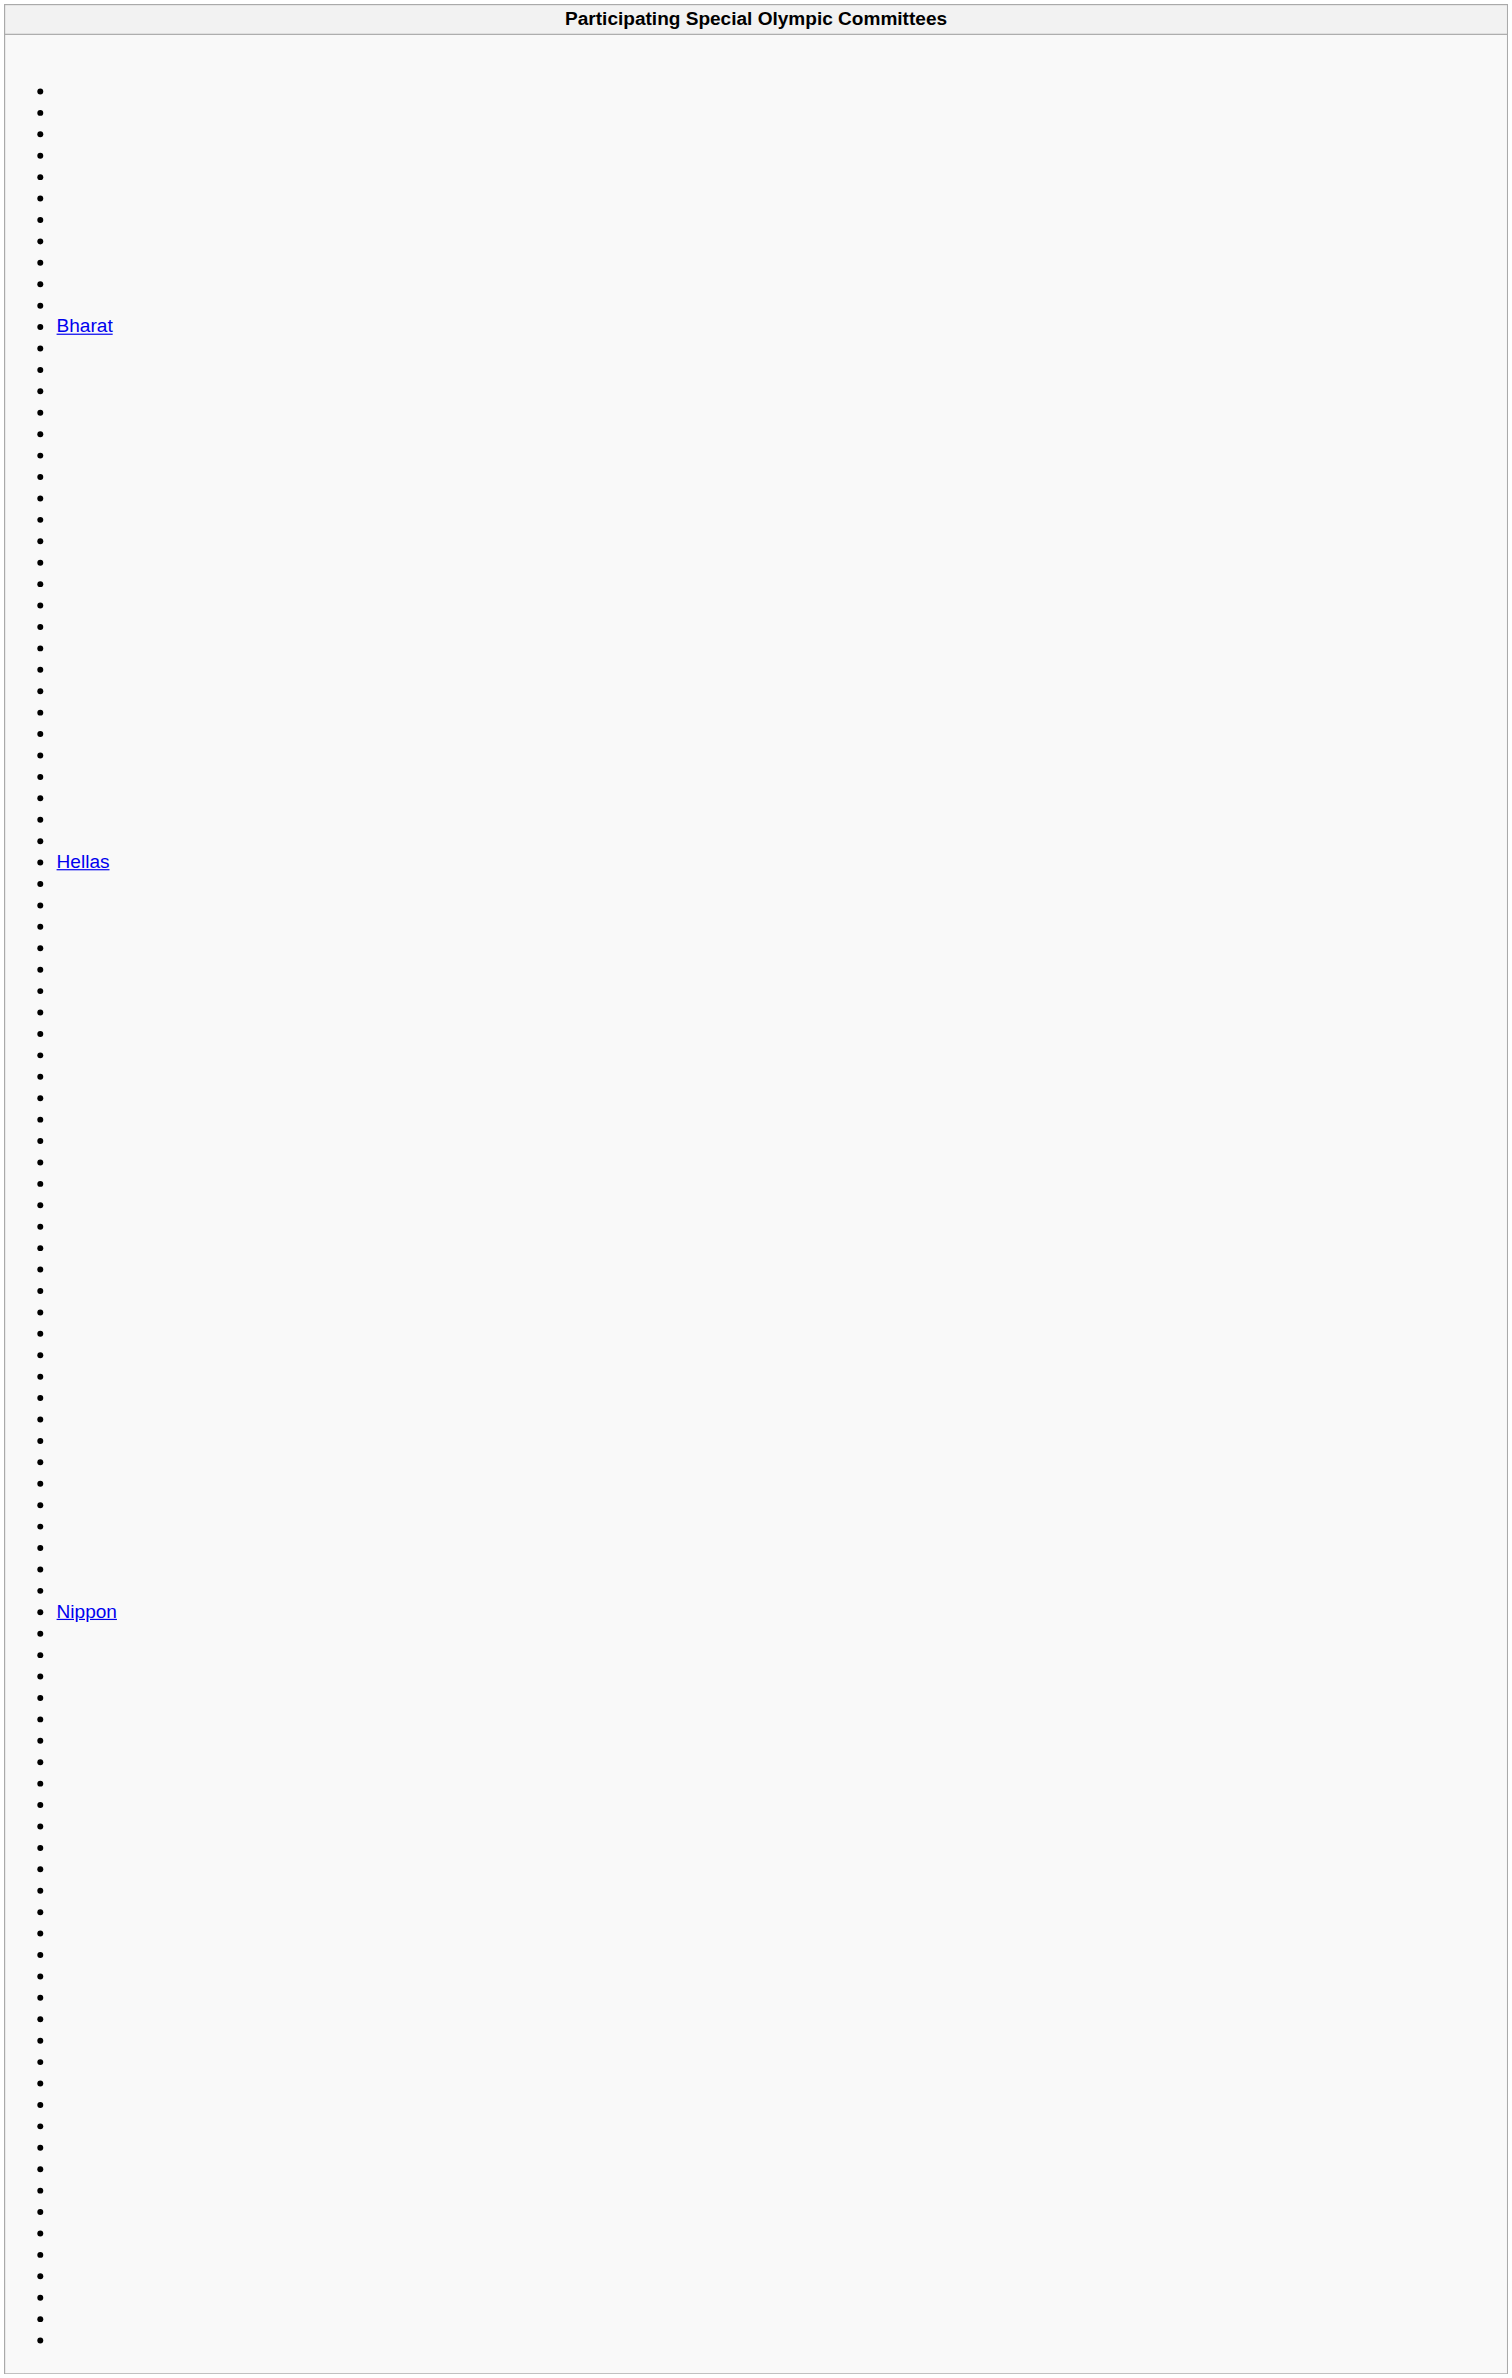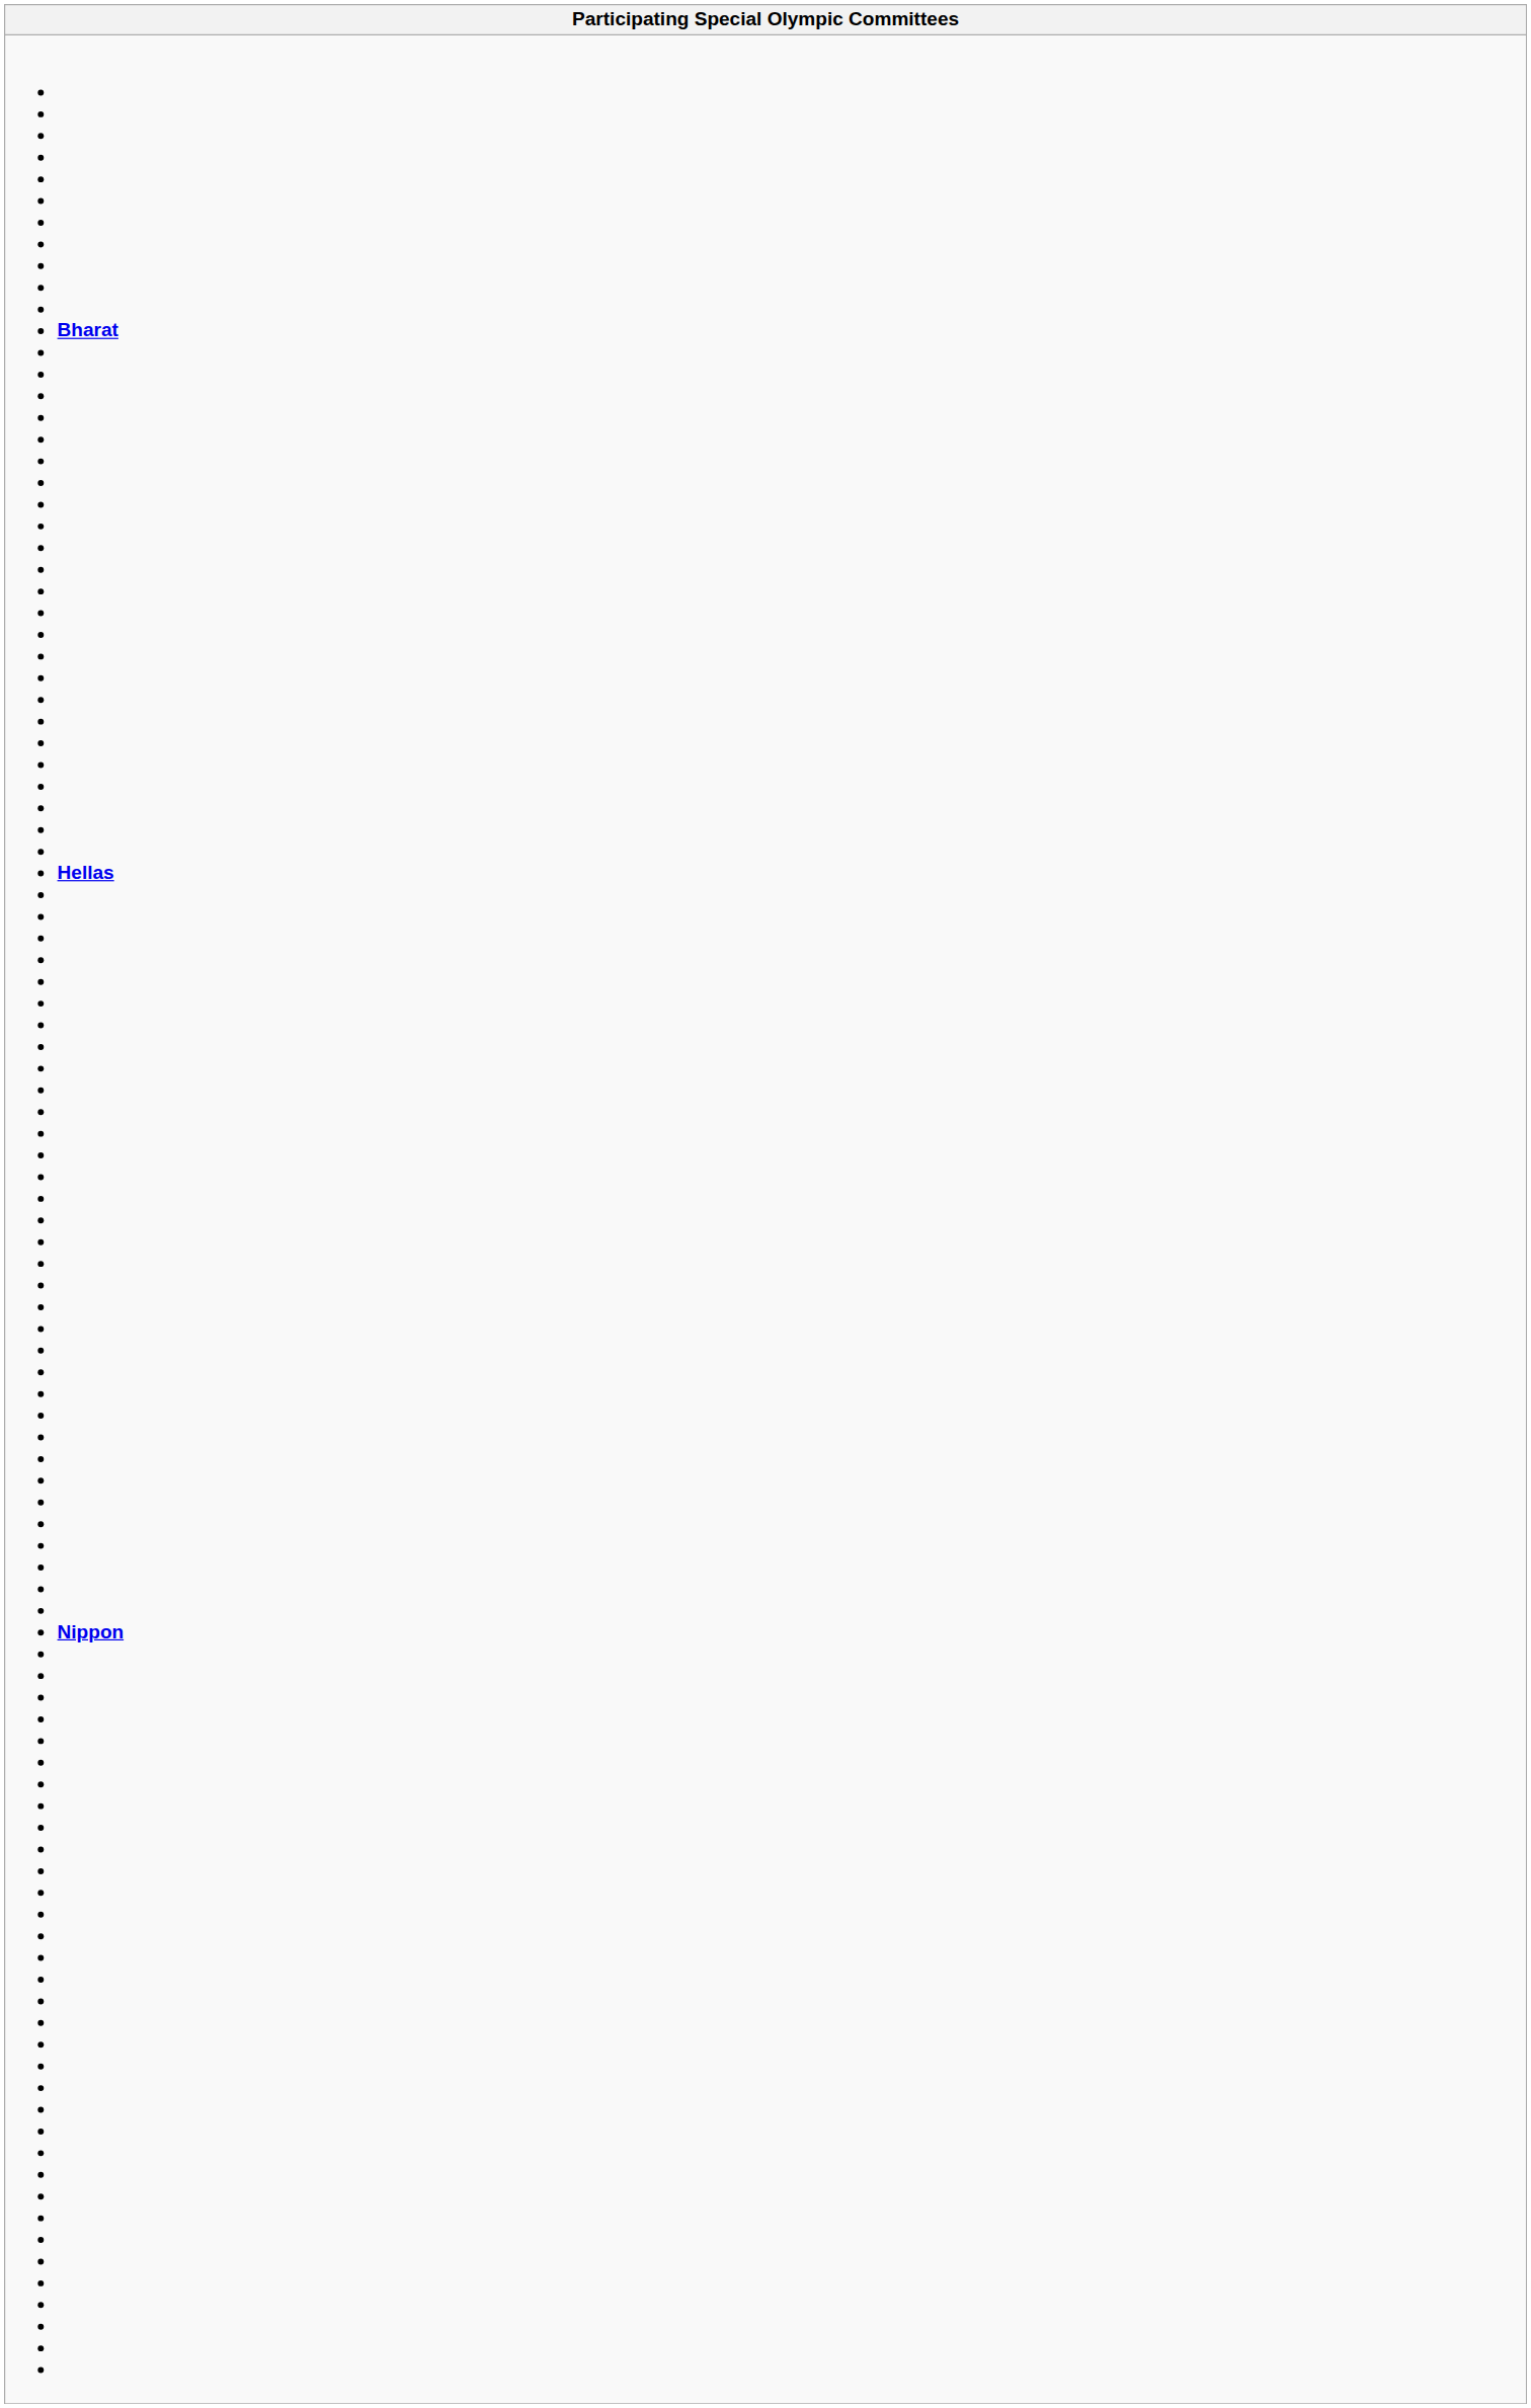row 2 | column 1: normal -> bold
